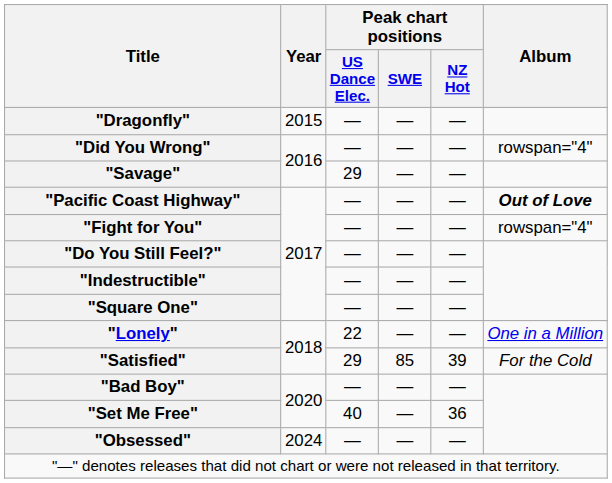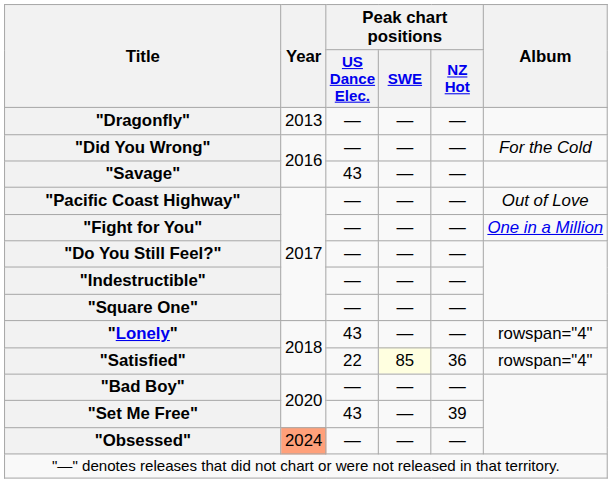"Dragonfly" | Year: 2015 -> 2013
"Did You Wrong" | Album: rowspan="4" -> For the Cold
"Savage" | Peak chart positions / US Dance Elec.: 29 -> 43
"Pacific Coast Highway" | Album: bold -> normal
"Fight for You" | Album: rowspan="4" -> One in a Million
"Lonely" | Peak chart positions / US Dance Elec.: 22 -> 43
"Lonely" | Album: One in a Million -> rowspan="4"
"Satisfied" | Peak chart positions / US Dance Elec.: 29 -> 22
"Satisfied" | Peak chart positions / SWE: no background -> lightyellow background
"Satisfied" | Peak chart positions / NZ Hot: 39 -> 36
"Satisfied" | Album: For the Cold -> rowspan="4"
"Set Me Free" | Peak chart positions / US Dance Elec.: 40 -> 43
"Set Me Free" | Peak chart positions / NZ Hot: 36 -> 39
"Obsessed" | Year: no background -> lightsalmon background
